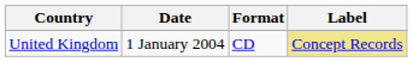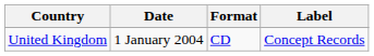United Kingdom | Label: khaki background -> no background
